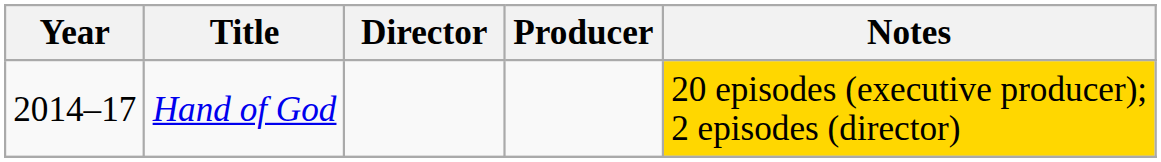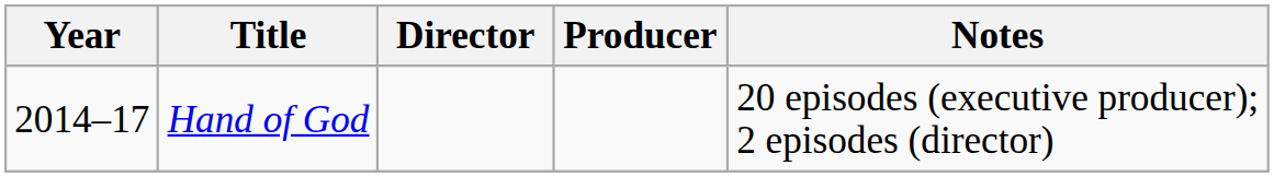Hand of God | Notes: gold background -> no background
